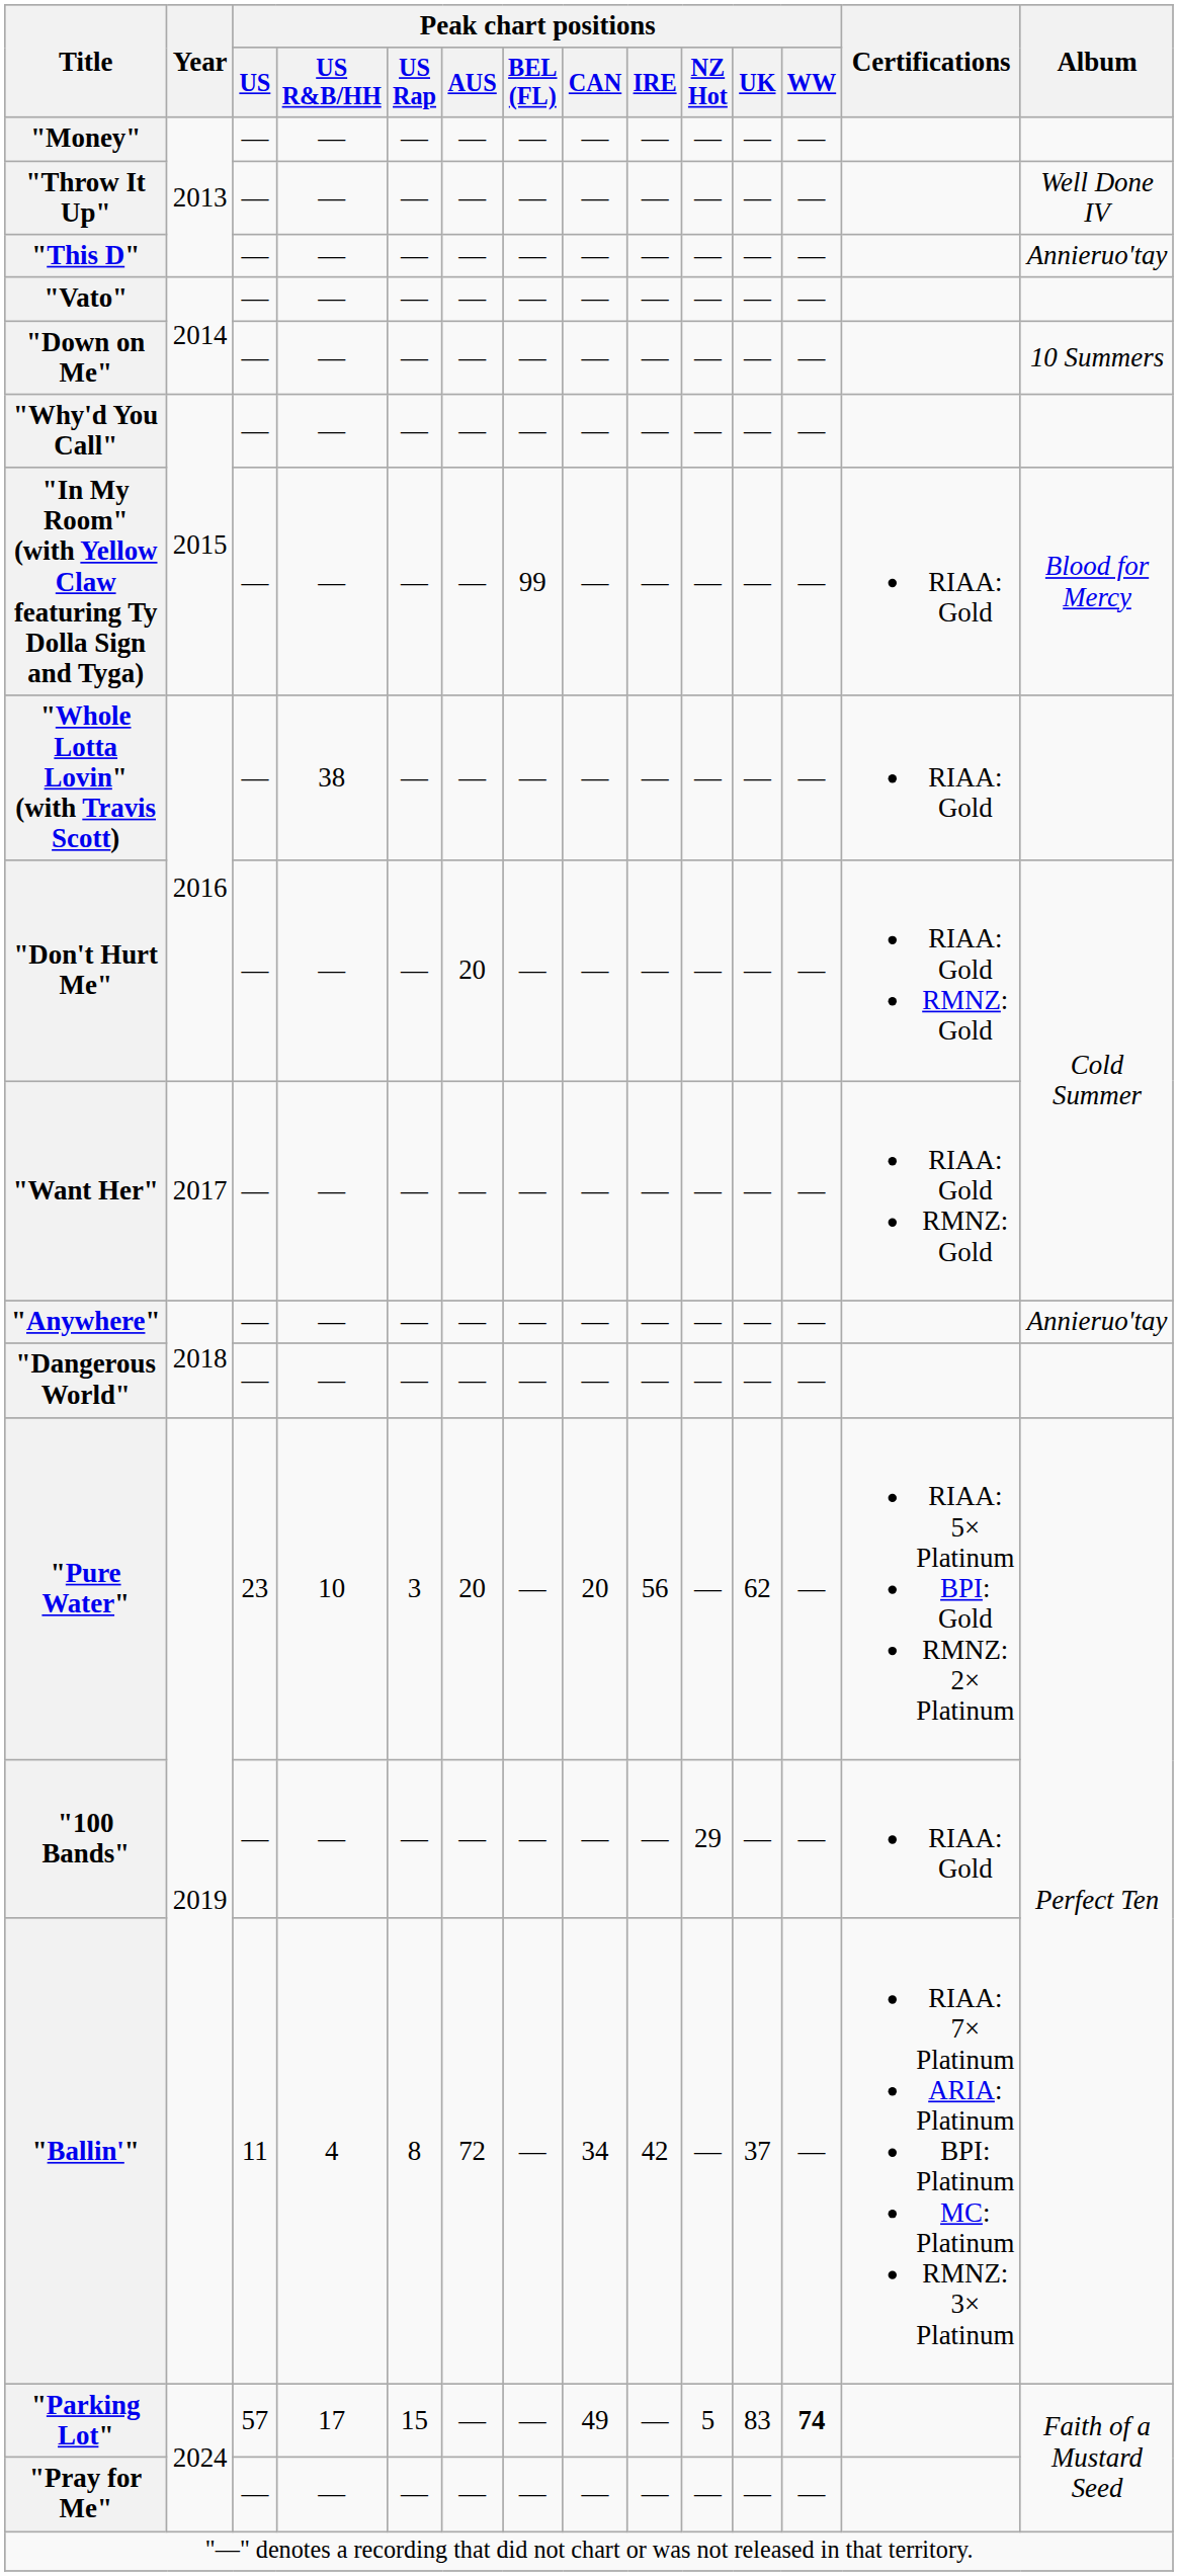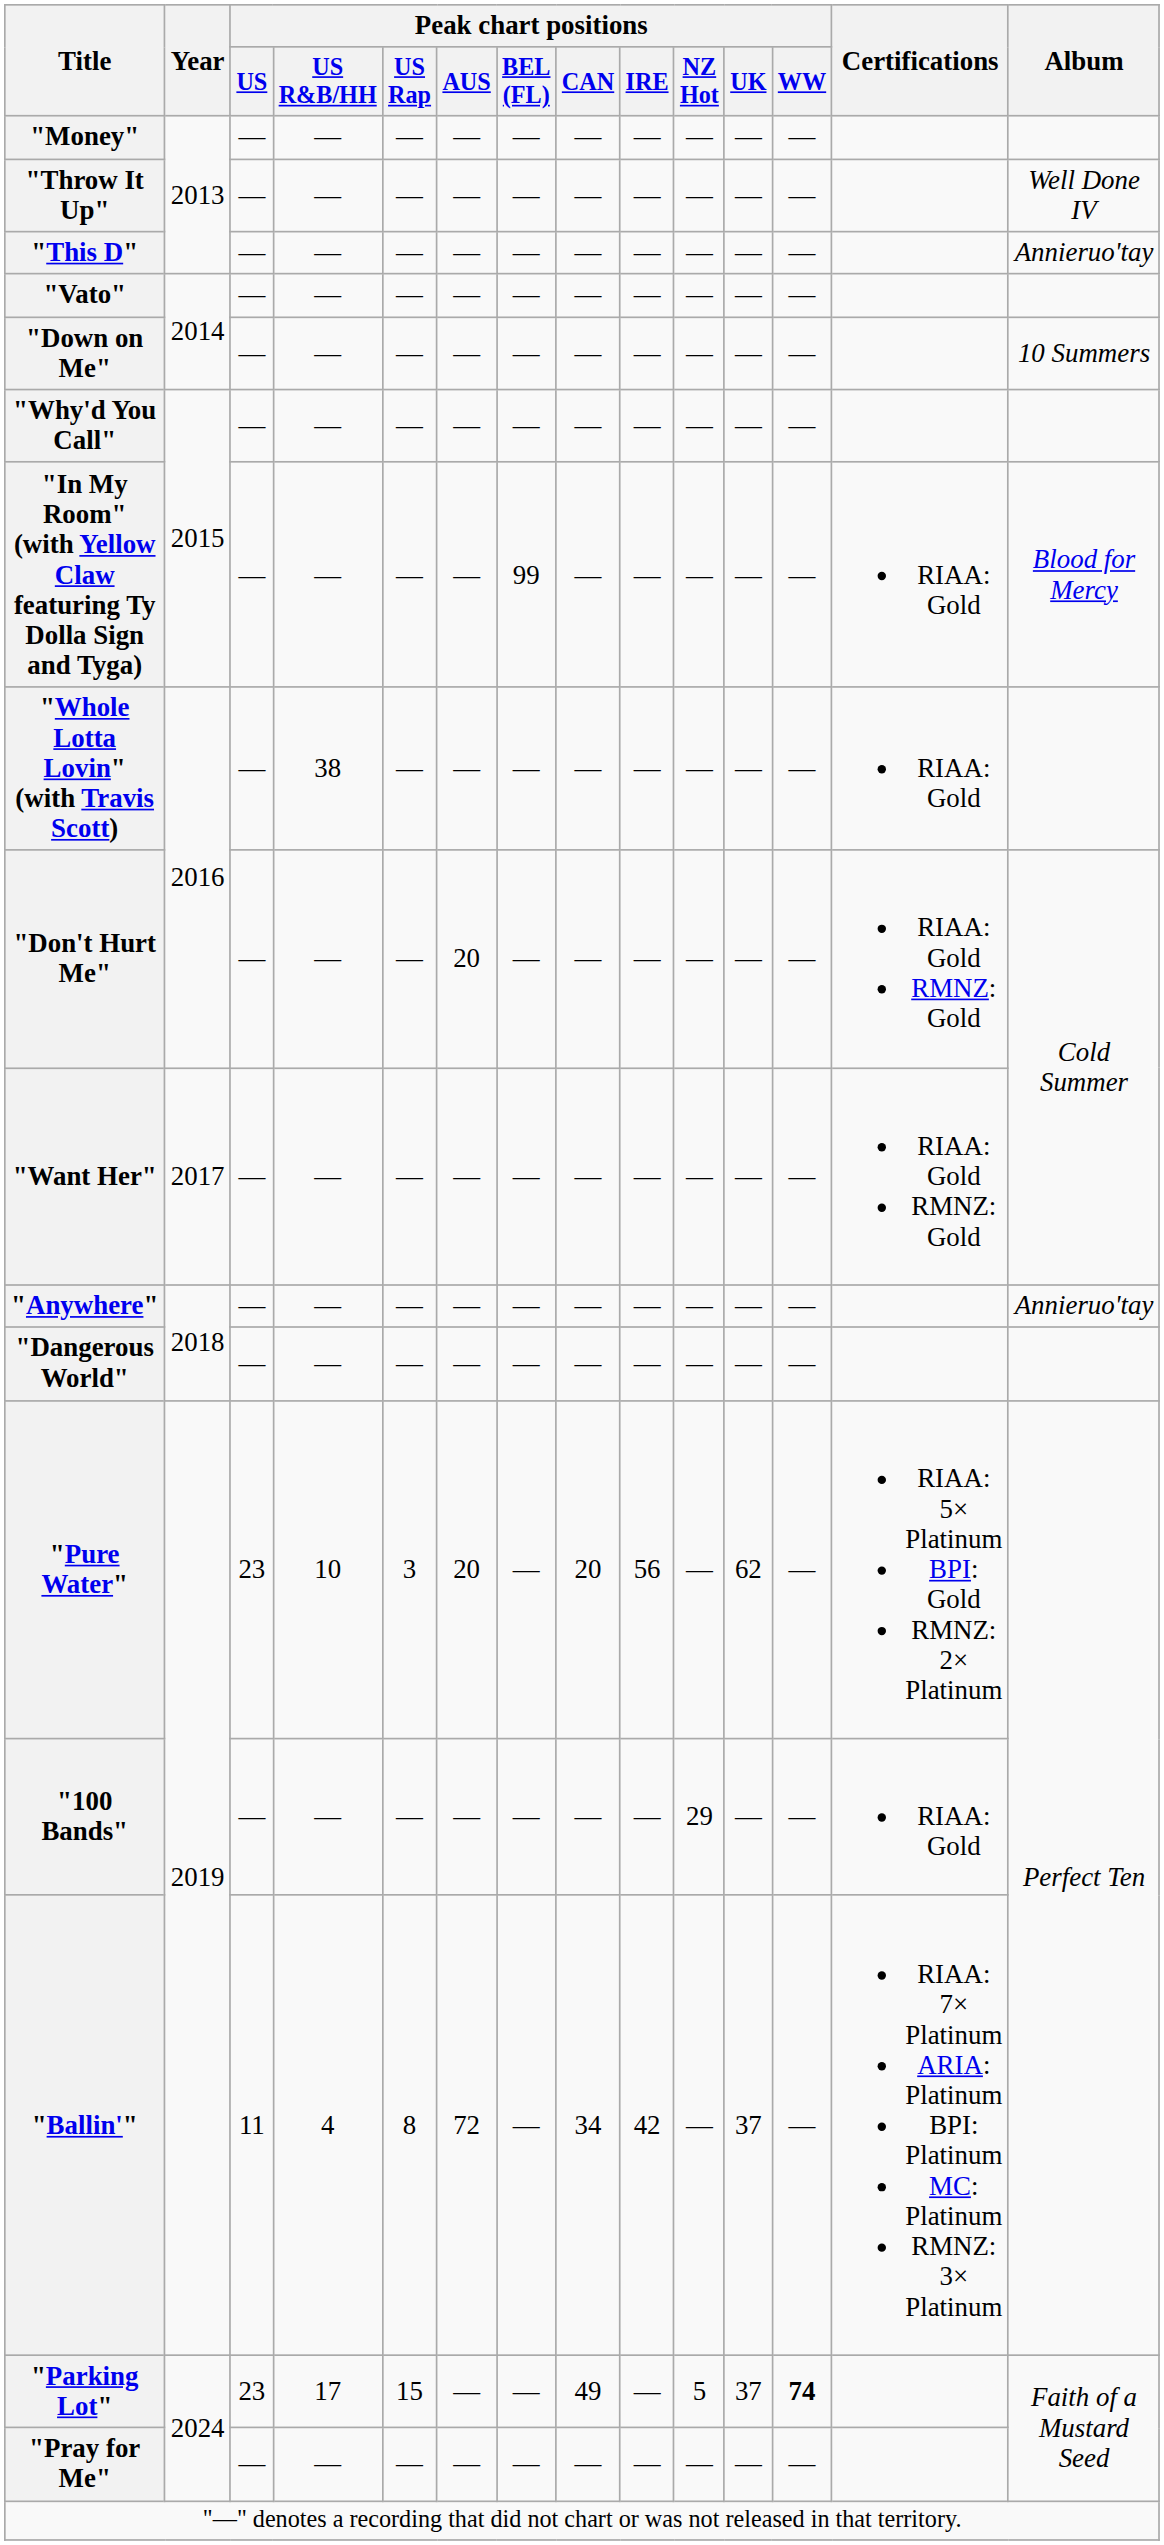"Parking Lot" | Peak chart positions / US: 57 -> 23
"Parking Lot" | Peak chart positions / UK: 83 -> 37
